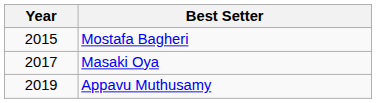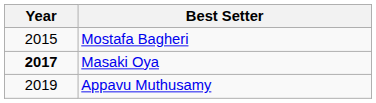Masaki Oya | Year: normal -> bold
